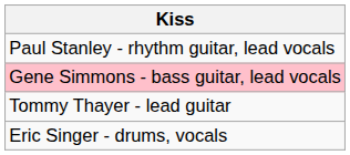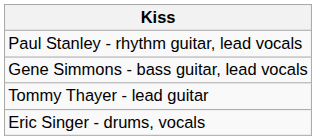row 3 | column 1: pink background -> no background
